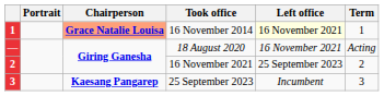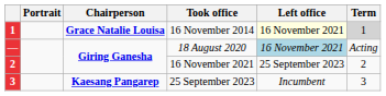16 November 2014 | Chairperson: lightsalmon background -> no background
16 November 2014 | Term: no background -> lightgrey background
18 August 2020 | Left office: no background -> lightblue background
